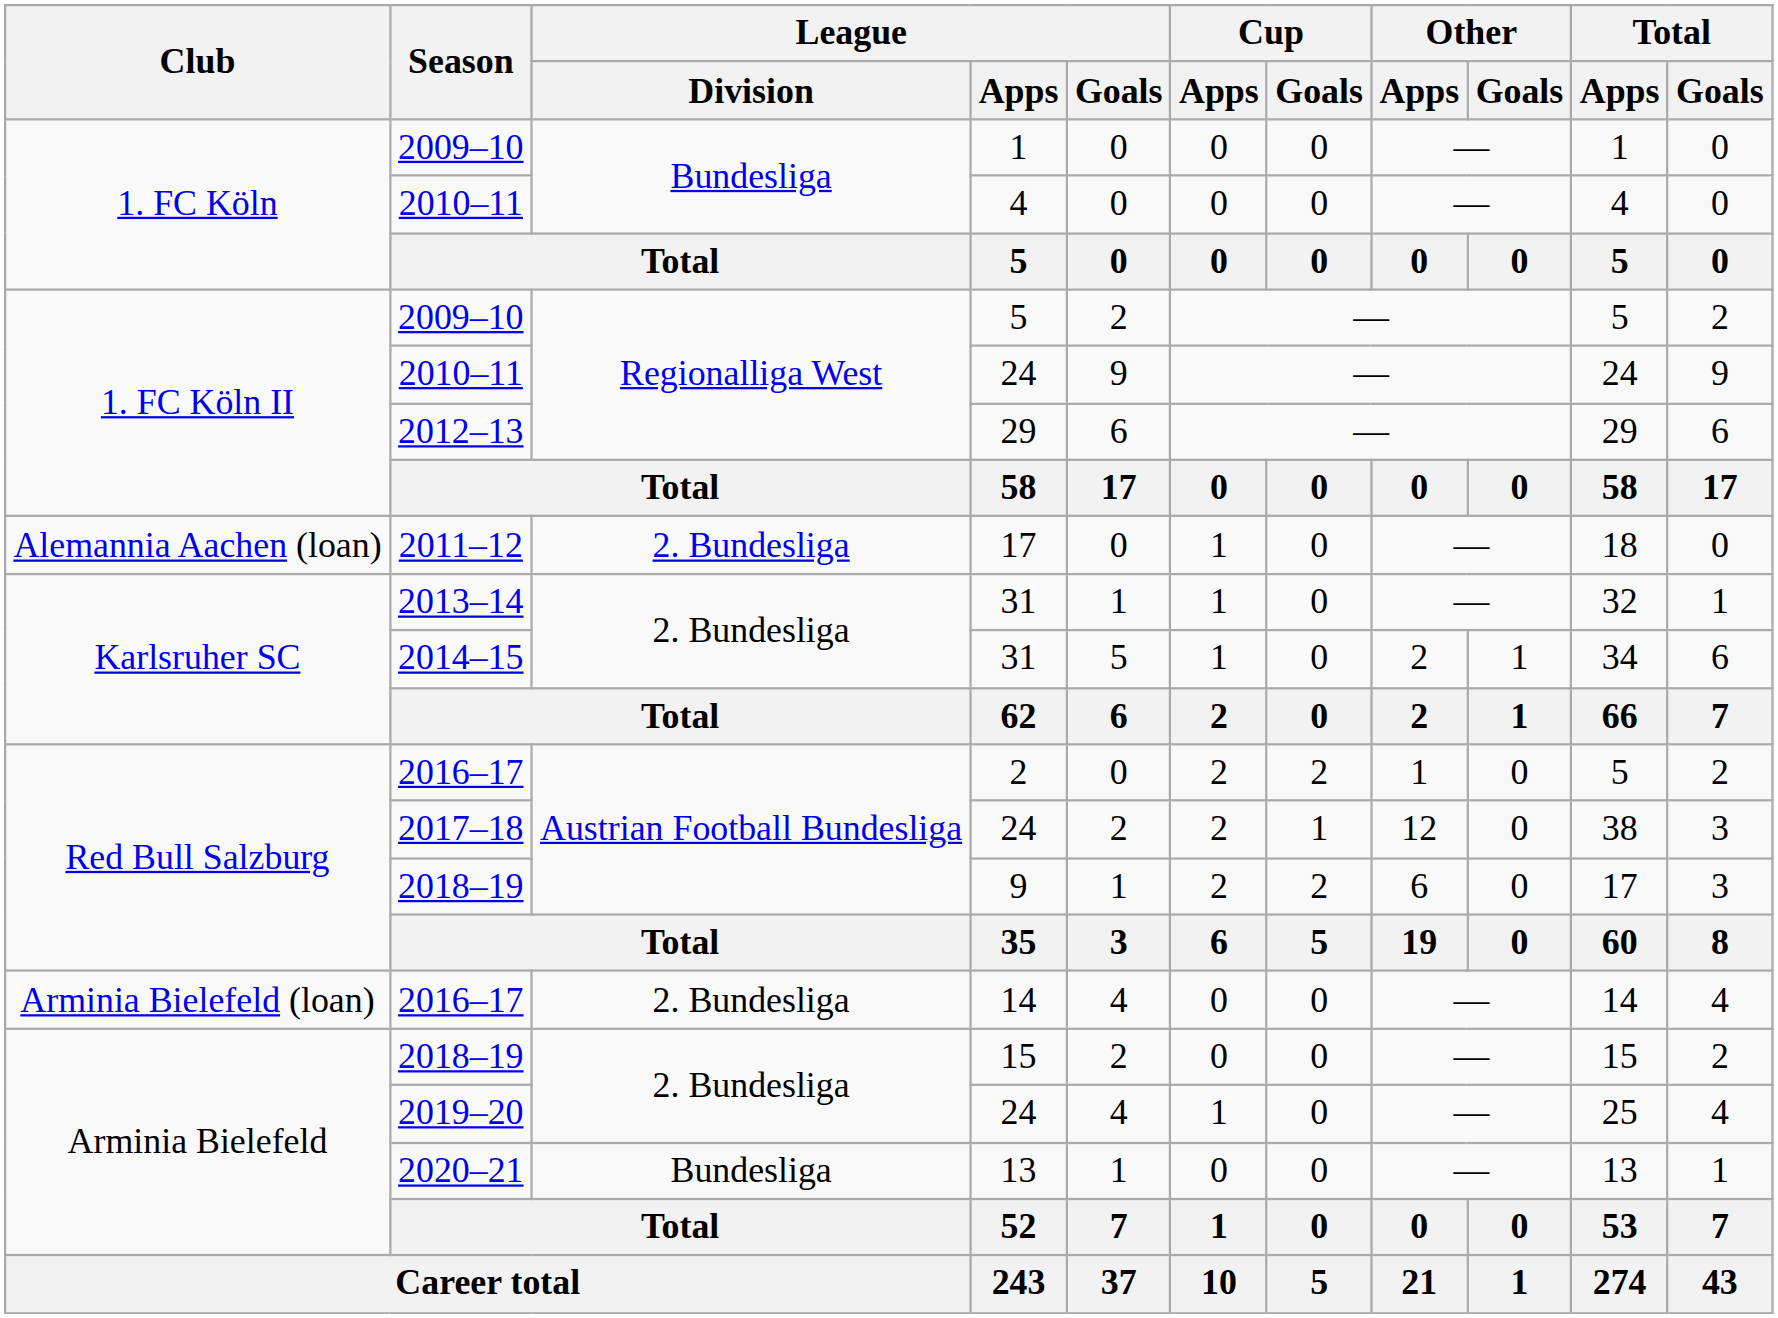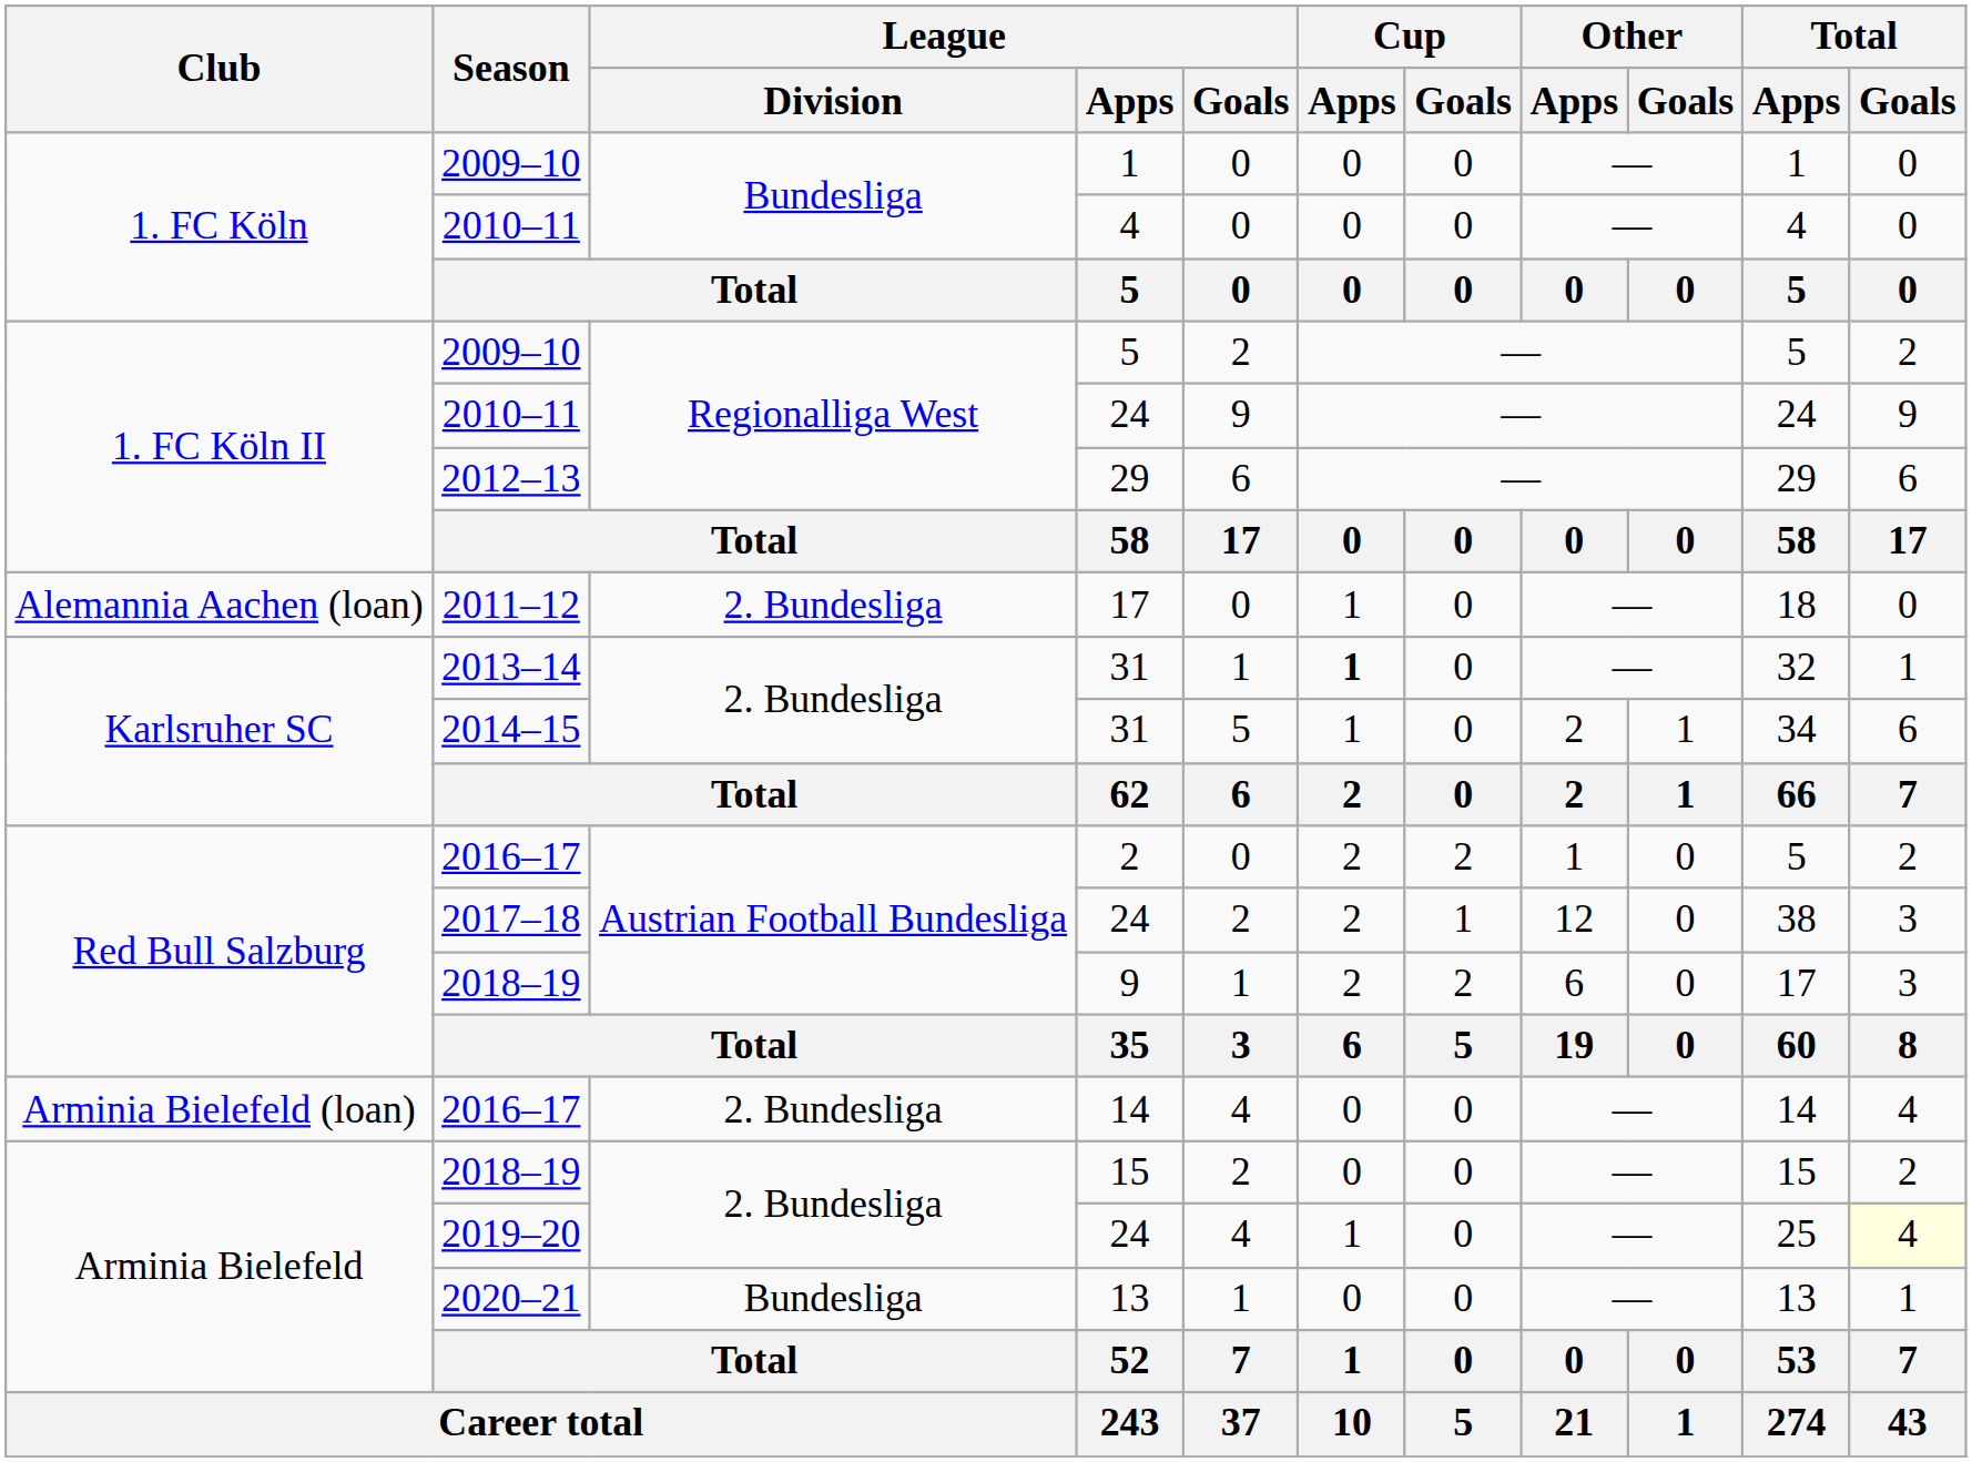2013–14 / 31 | Cup / Apps: normal -> bold
2019–20 / 24 | Total / Goals: no background -> lightyellow background
